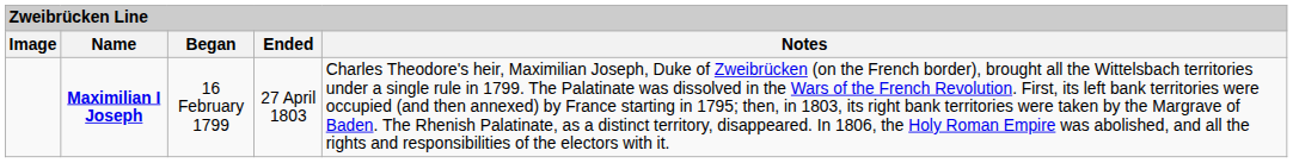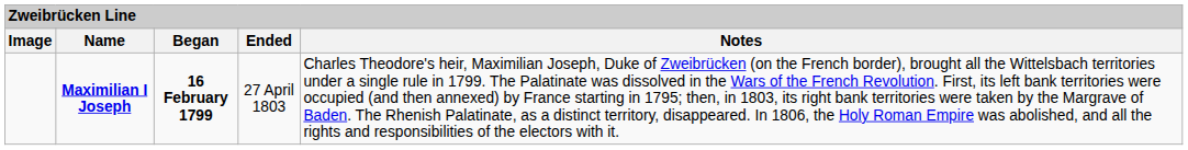Maximilian I Joseph | Began: normal -> bold
